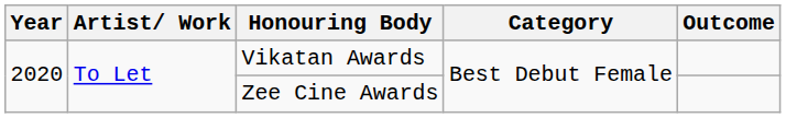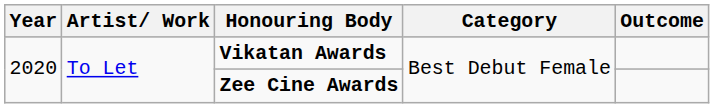Vikatan Awards | Honouring Body: normal -> bold
Zee Cine Awards | Honouring Body: normal -> bold
